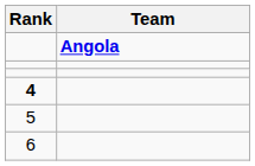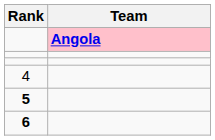row 2 | Team: no background -> pink background
row 5 | Rank: bold -> normal
row 6 | Rank: normal -> bold
row 7 | Rank: normal -> bold
